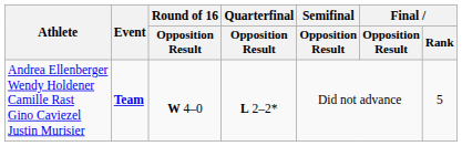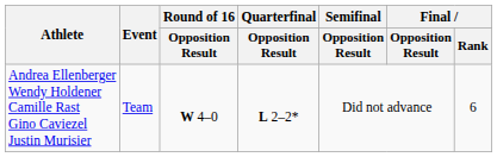row 3 | Event: bold -> normal
row 3 | Final / Rank: 5 -> 6
